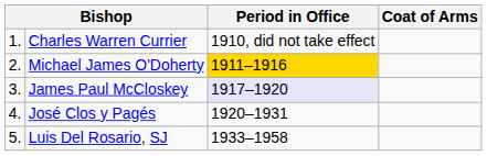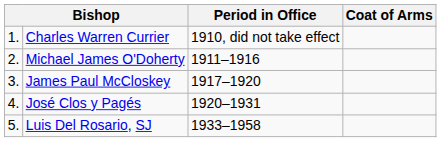Michael James O'Doherty | Period in Office: gold background -> no background
James Paul McCloskey | Period in Office: lavender background -> no background
